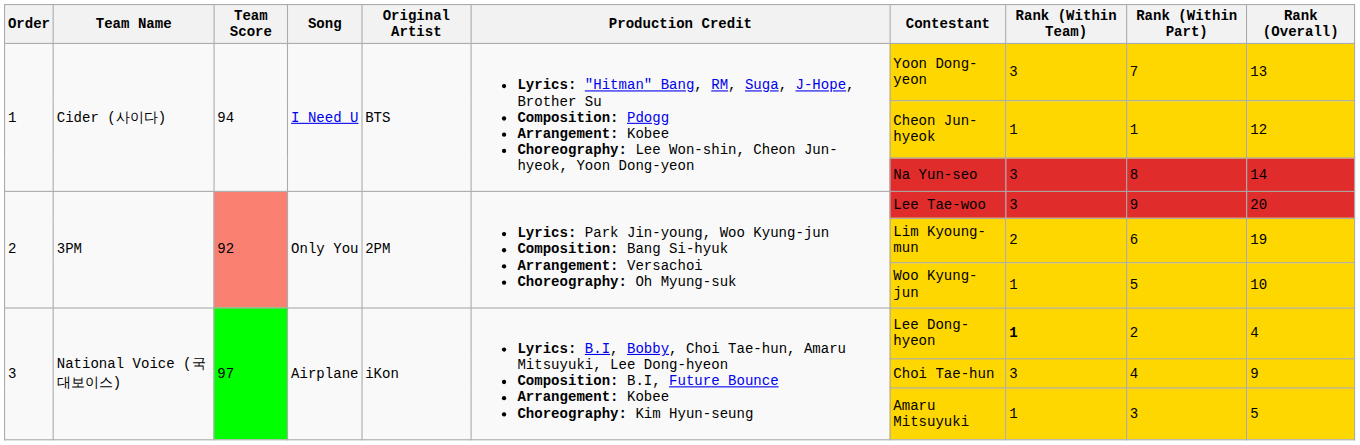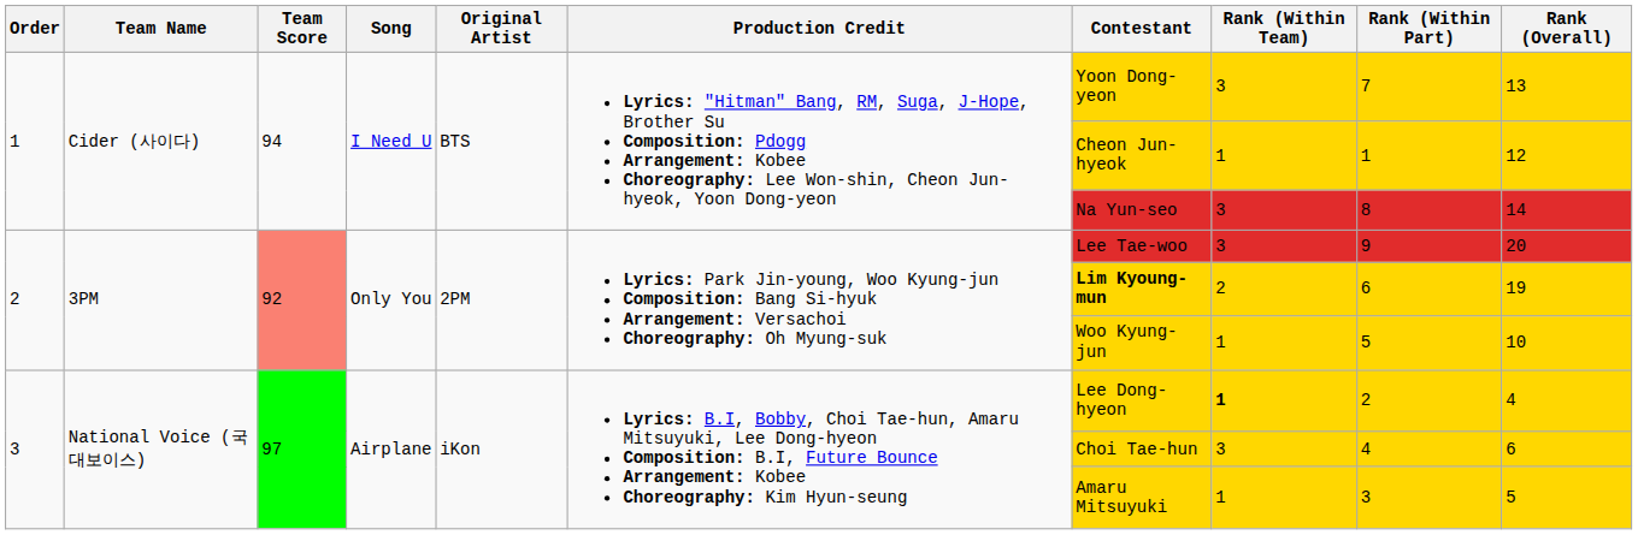row 6 | Contestant: normal -> bold
row 9 | Rank (Overall): 9 -> 6
